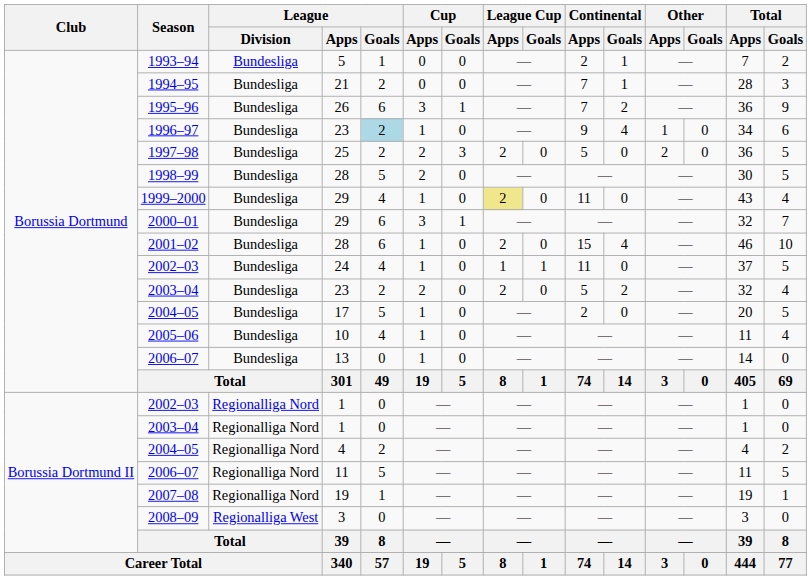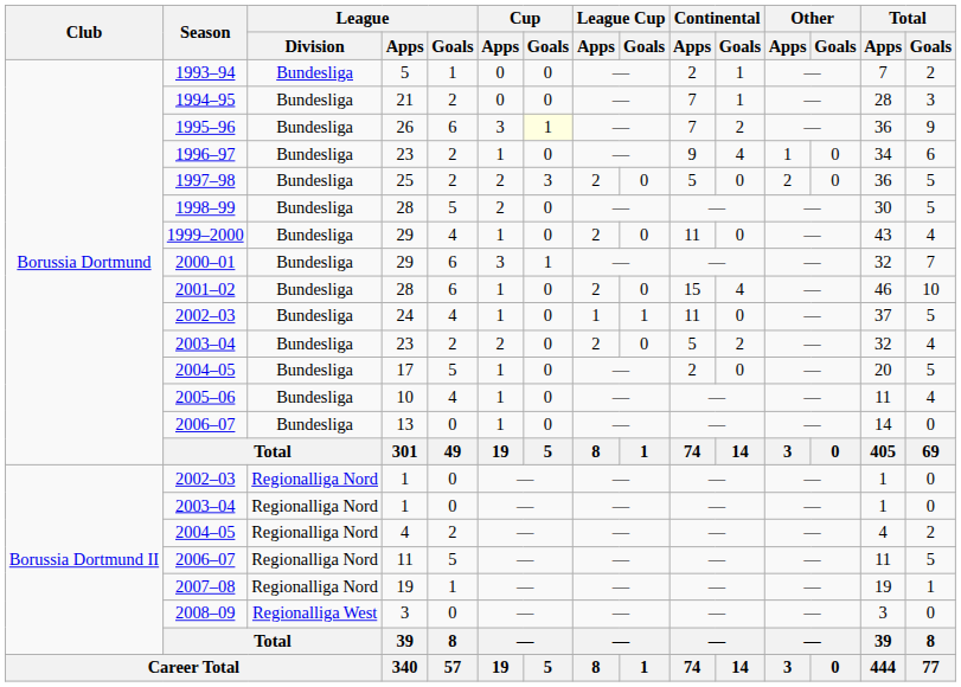1995–96 | Cup / Goals: no background -> lightyellow background
1996–97 | League / Goals: lightblue background -> no background
1999–2000 | League Cup / Apps: khaki background -> no background
